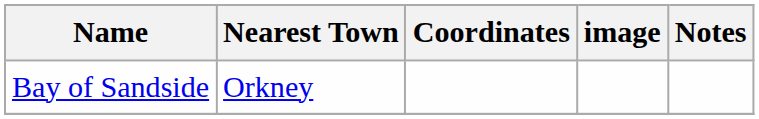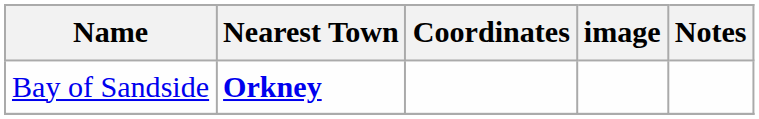Bay of Sandside | Nearest Town: normal -> bold
